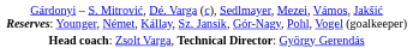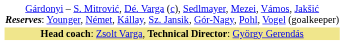row 2 | column 1: no background -> khaki background
